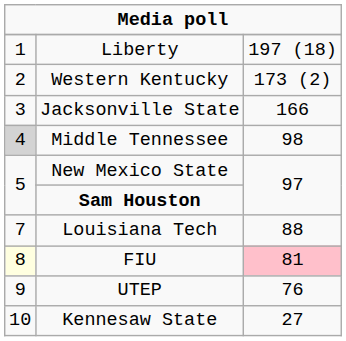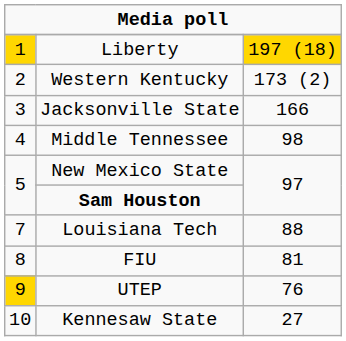Liberty | column 1: no background -> gold background
Liberty | column 3: no background -> gold background
Middle Tennessee | column 1: lightgrey background -> no background
FIU | column 1: lightyellow background -> no background
FIU | column 3: pink background -> no background
UTEP | column 1: no background -> gold background
